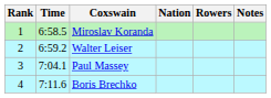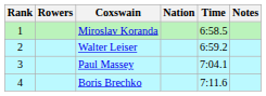columns swapped: Rowers <-> Time
